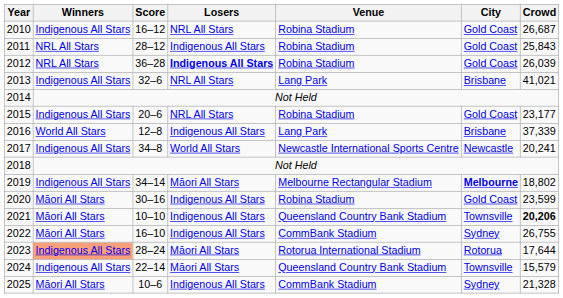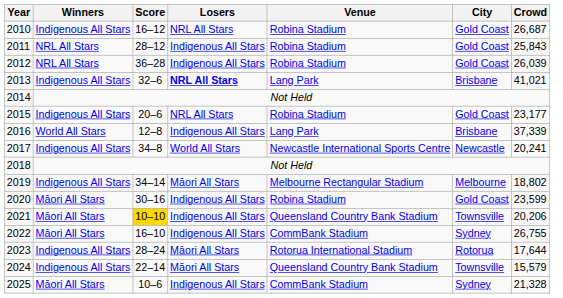2012 | Losers: bold -> normal
2013 | Losers: normal -> bold
2019 | City: bold -> normal
2021 | Score: no background -> gold background
2021 | Crowd: bold -> normal
2023 | Winners: lightsalmon background -> no background
